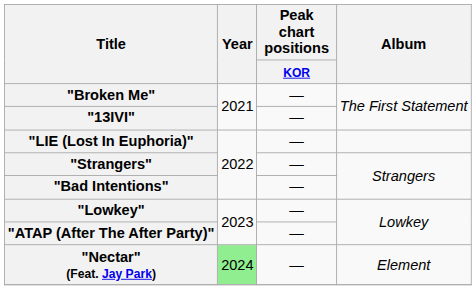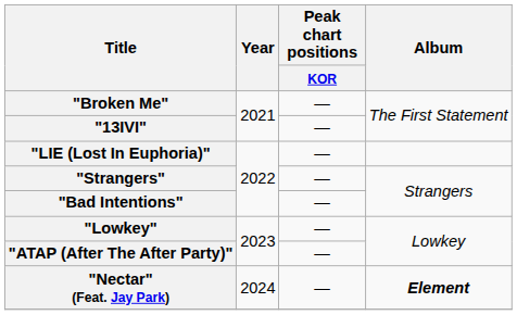"Nectar" (Feat. Jay Park) | Year: lightgreen background -> no background
"Nectar" (Feat. Jay Park) | Album: normal -> bold
